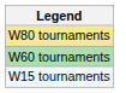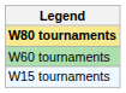row 2 | column 1: normal -> bold
